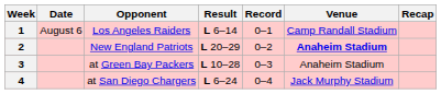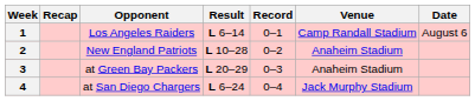columns swapped: Date <-> Recap
2 | Result: L 20–29 -> L 10–28
2 | Venue: bold -> normal
3 | Result: L 10–28 -> L 20–29
